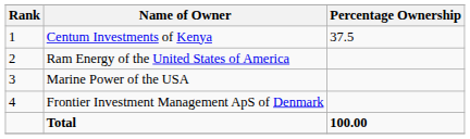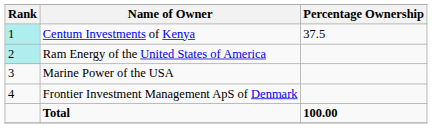Centum Investments of Kenya | Rank: no background -> paleturquoise background
Ram Energy of the United States of America | Rank: no background -> paleturquoise background
